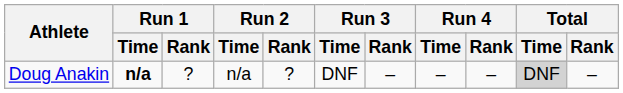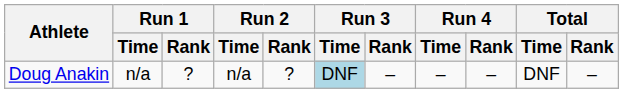Doug Anakin | Run 1 / Time: bold -> normal
Doug Anakin | Run 3 / Time: no background -> lightblue background
Doug Anakin | Total / Time: lightgrey background -> no background
